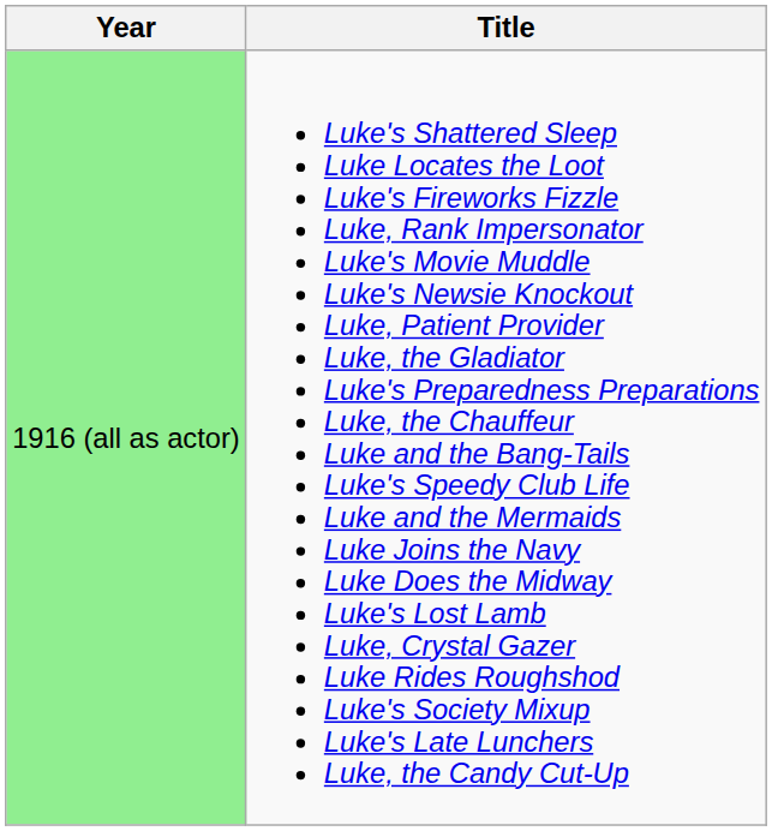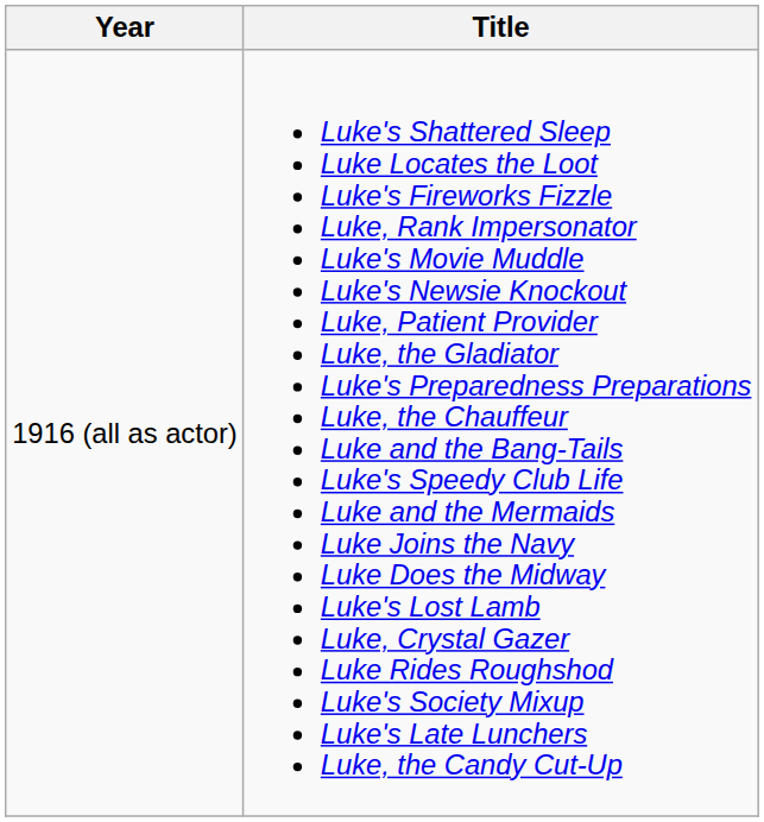row 2 | Year: lightgreen background -> no background
